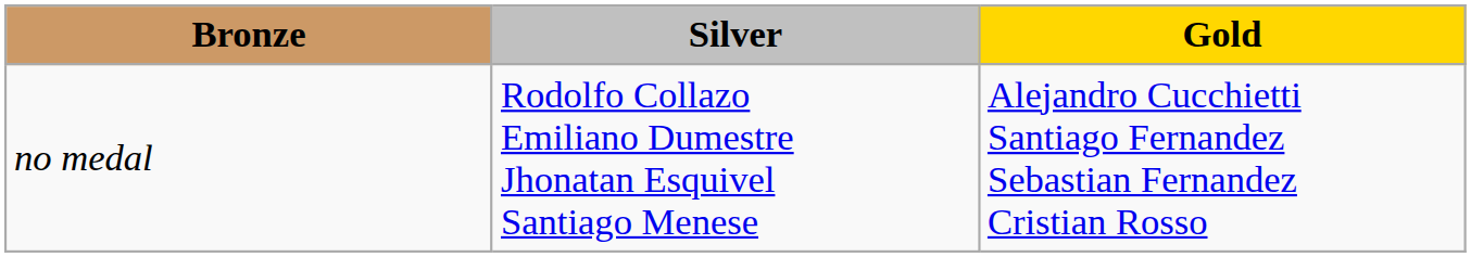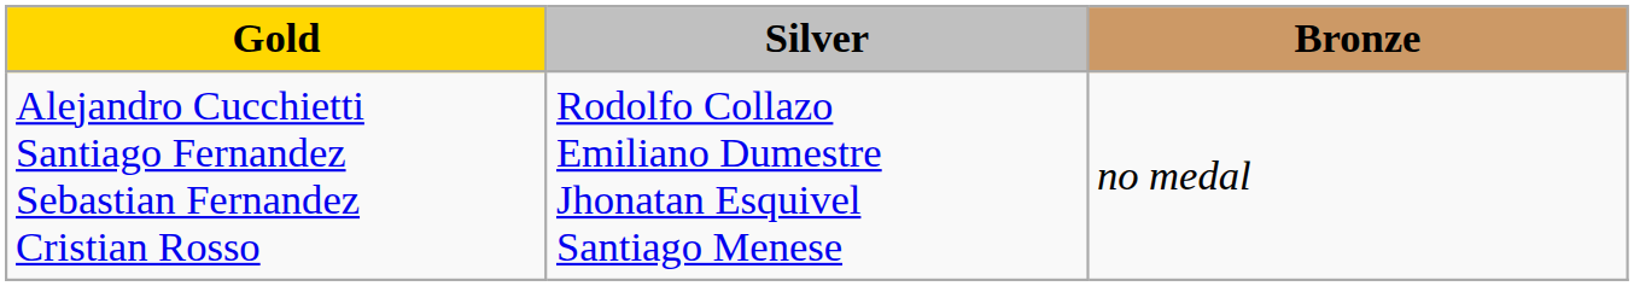columns swapped: Gold <-> Bronze
